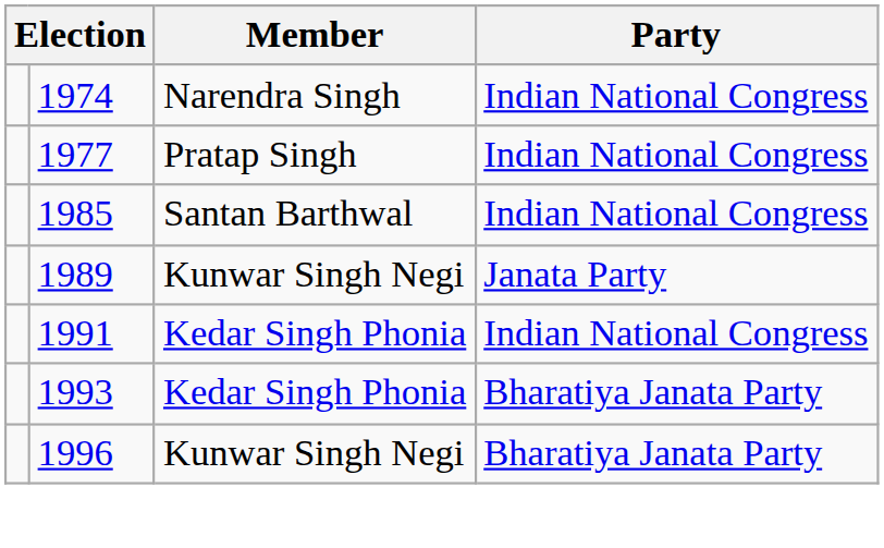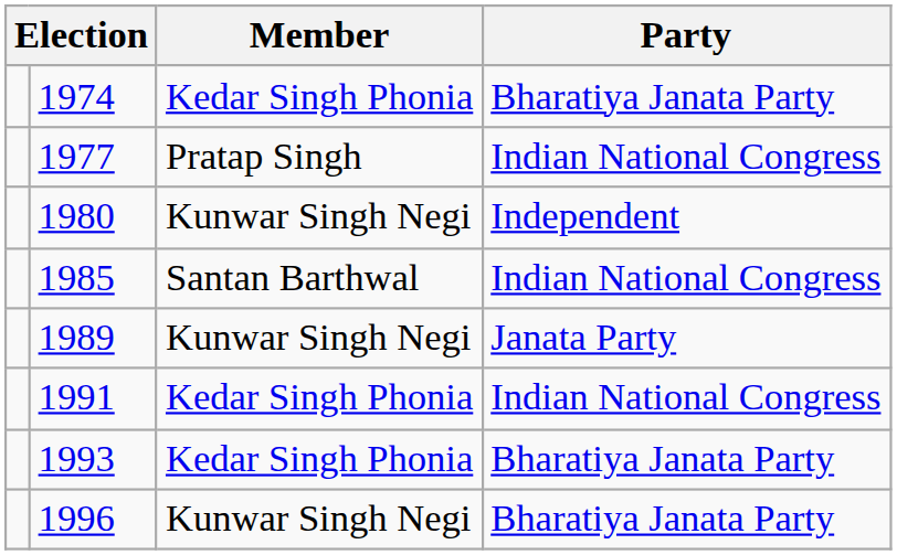1974 | Member: Narendra Singh -> Kedar Singh Phonia
1974 | Party: Indian National Congress -> Bharatiya Janata Party
+ row: 1980 | Kunwar Singh Negi | Independent
